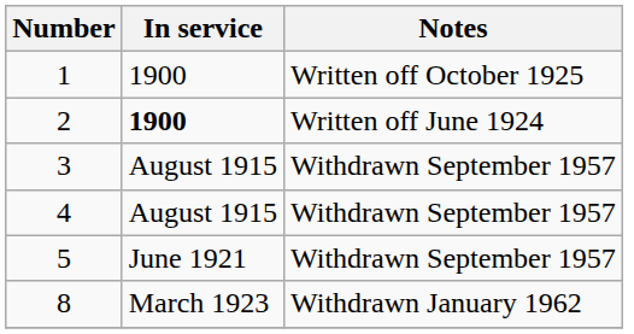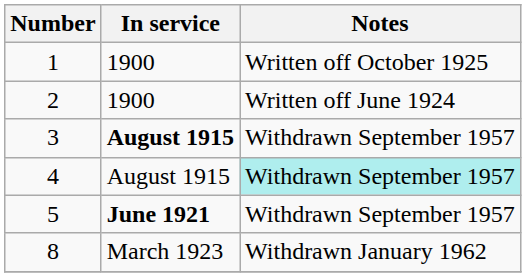2 | In service: bold -> normal
3 | In service: normal -> bold
4 | Notes: no background -> paleturquoise background
5 | In service: normal -> bold
